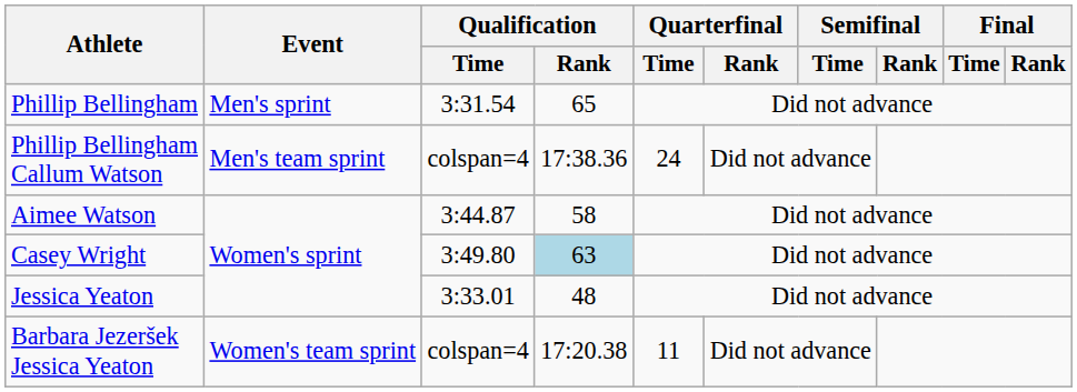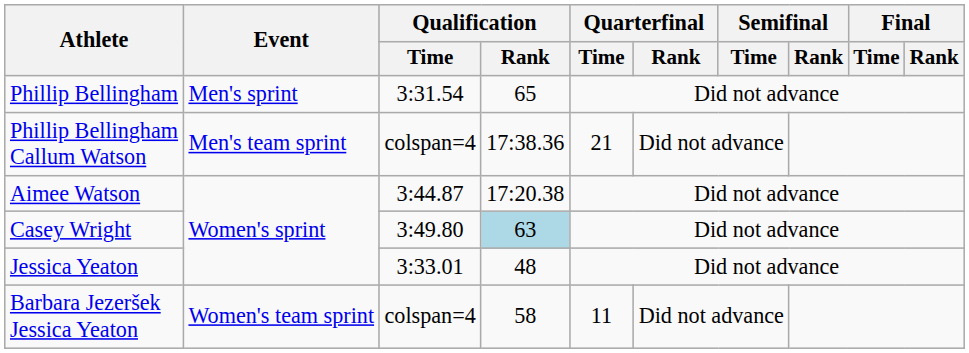Phillip Bellingham Callum Watson | Quarterfinal / Time: 24 -> 21
Aimee Watson | Qualification / Rank: 58 -> 17:20.38
Barbara Jezeršek Jessica Yeaton | Qualification / Rank: 17:20.38 -> 58
